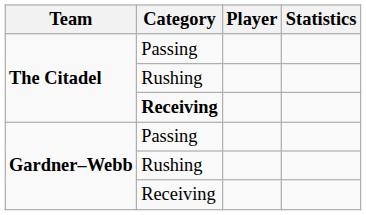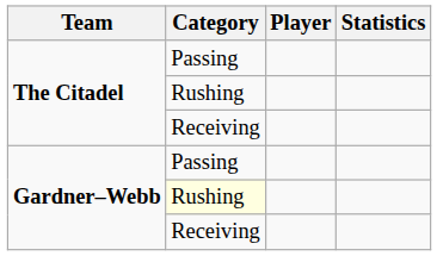The Citadel / Receiving | Category: bold -> normal
Gardner–Webb / Rushing | Category: no background -> lightyellow background
